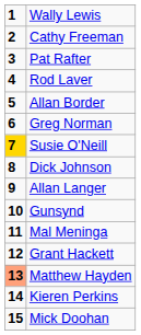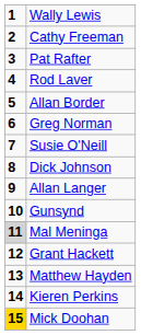Susie O'Neill | column 1: gold background -> no background
Mal Meninga | column 1: no background -> lightgrey background
Matthew Hayden | column 1: lightsalmon background -> no background
Mick Doohan | column 1: no background -> gold background
